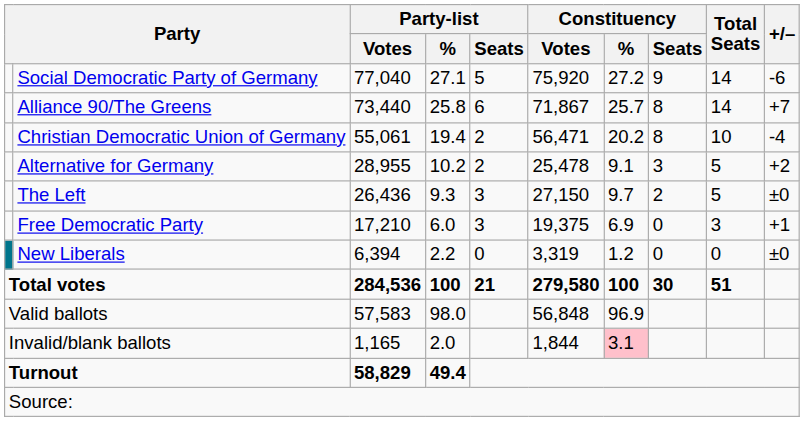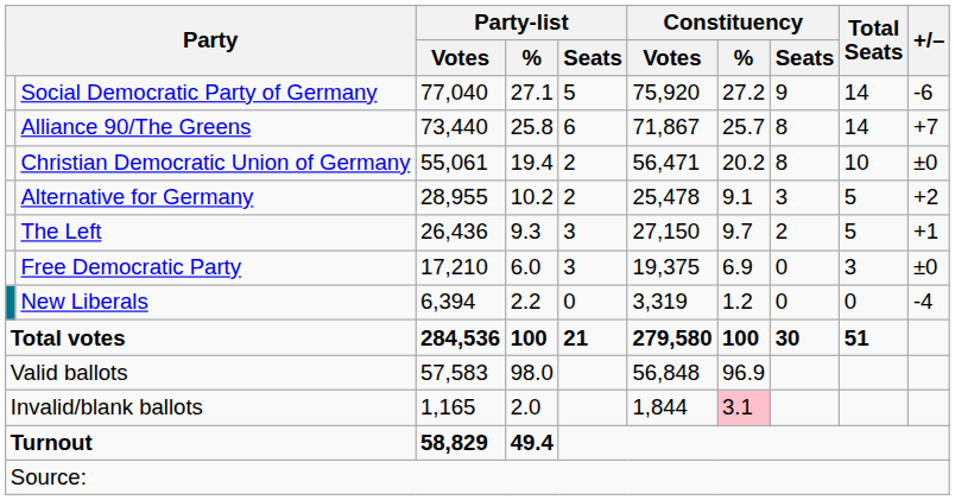Christian Democratic Union of Germany | +/–: -4 -> ±0
The Left | +/–: ±0 -> +1
Free Democratic Party | +/–: +1 -> ±0
New Liberals | +/–: ±0 -> -4
